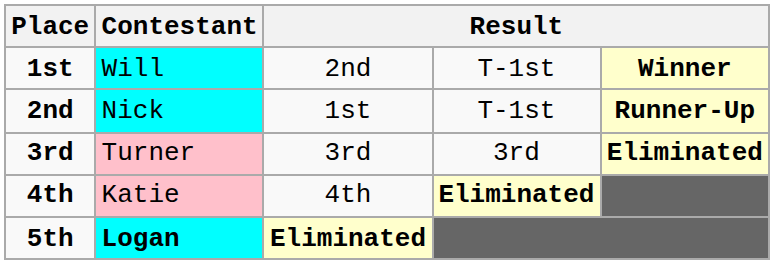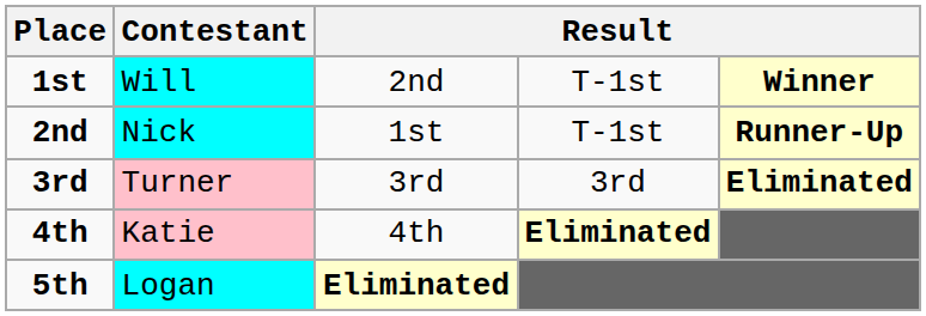5th | Contestant: bold -> normal
